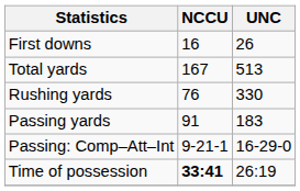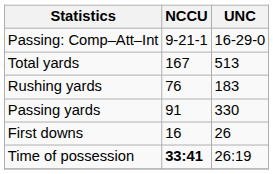rows swapped: First downs <-> Passing: Comp–Att–Int
Rushing yards | UNC: 330 -> 183
Passing yards | UNC: 183 -> 330
